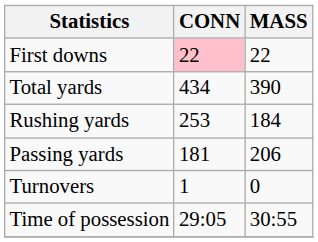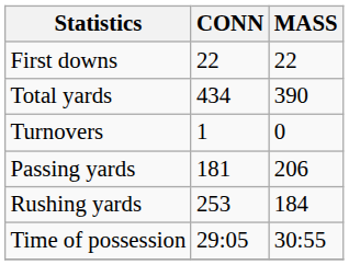First downs | CONN: pink background -> no background
rows swapped: Rushing yards <-> Turnovers
